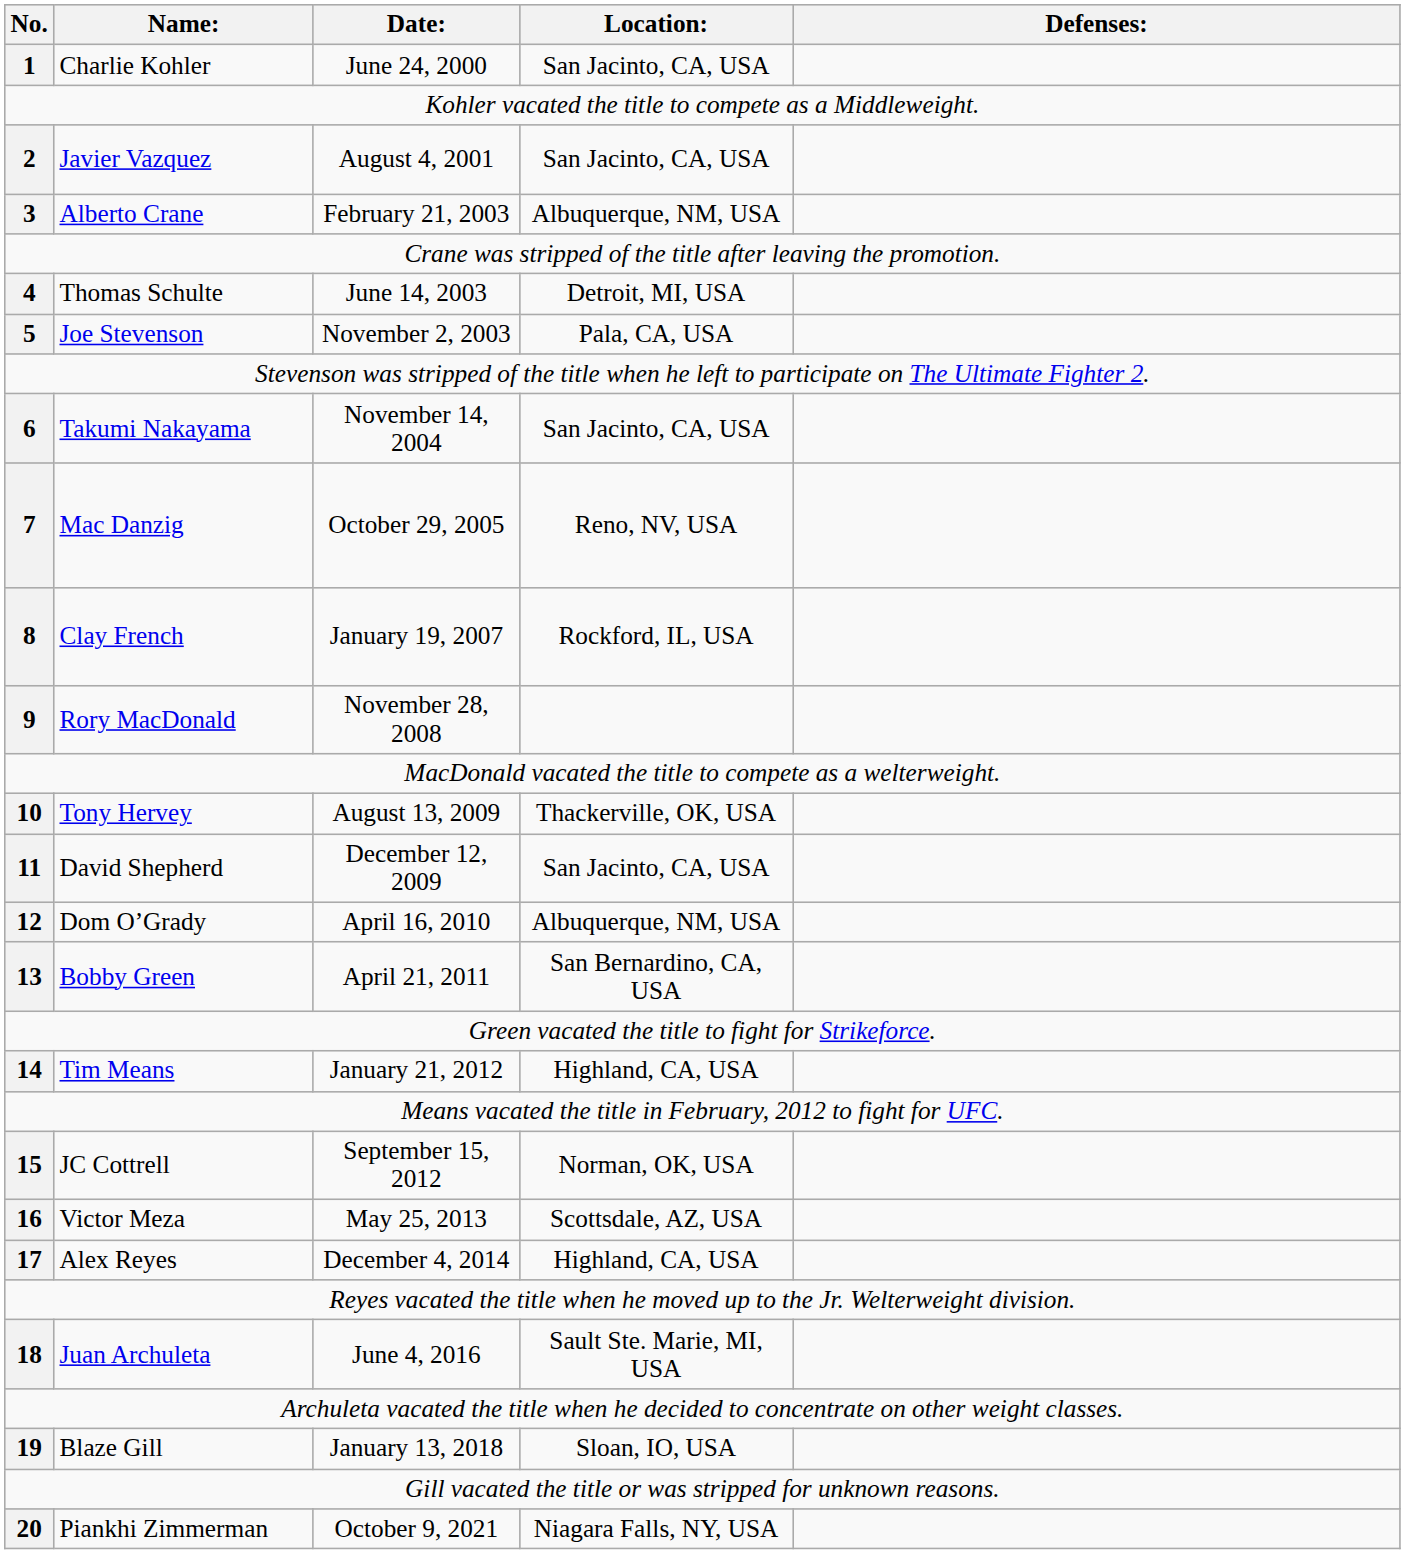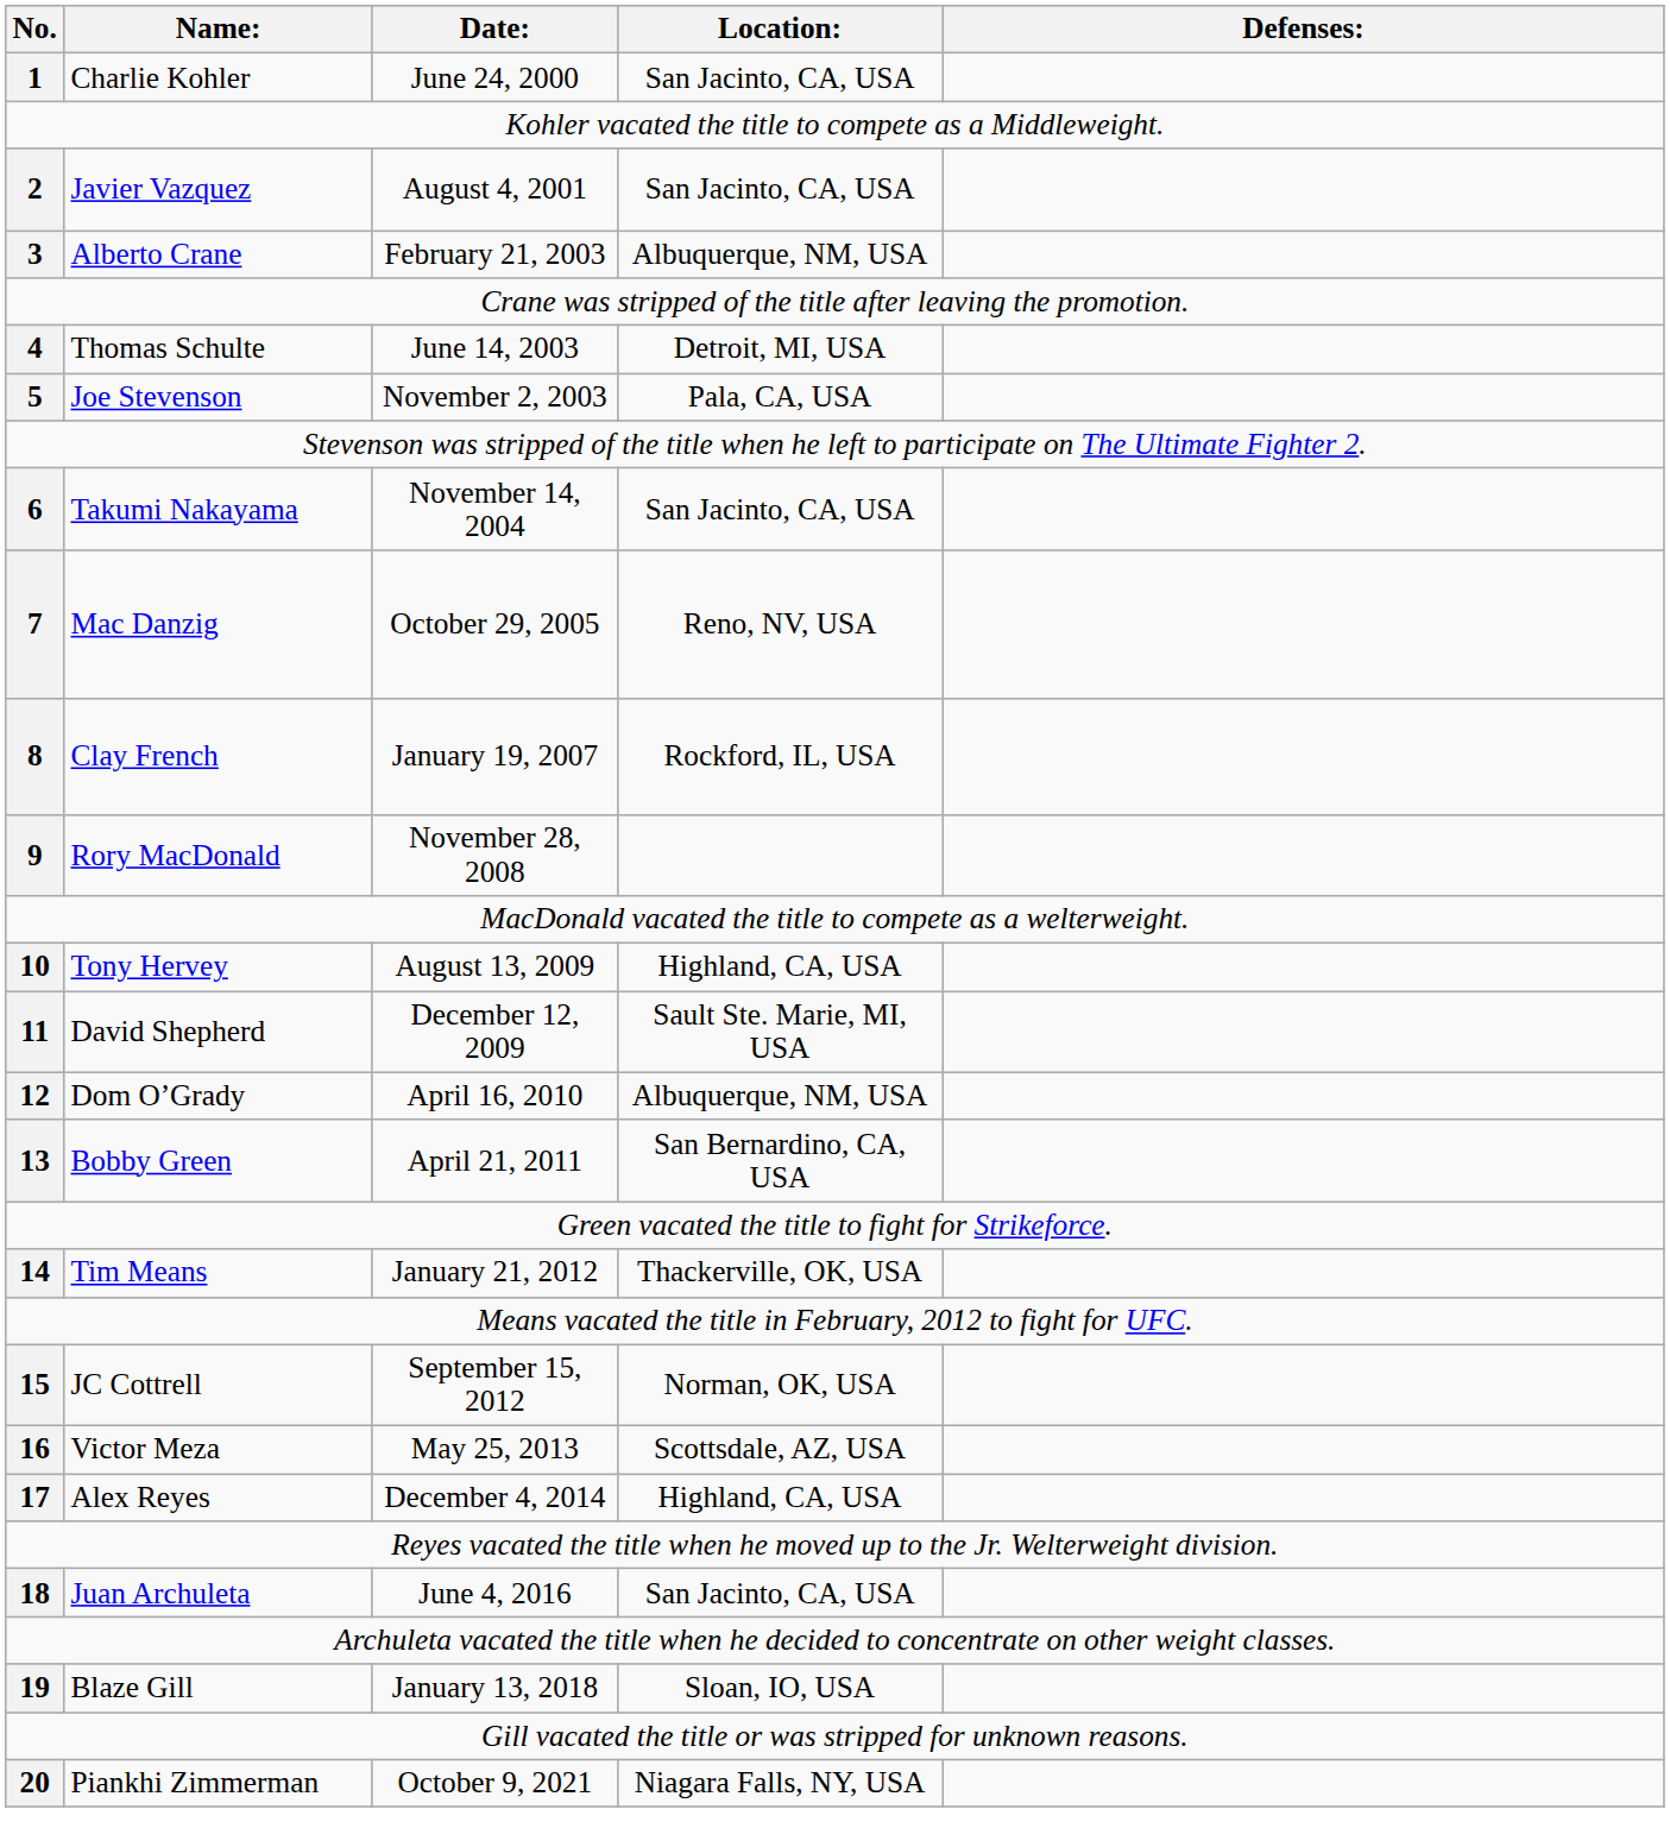Tony Hervey | Location:: Thackerville, OK, USA -> Highland, CA, USA
David Shepherd | Location:: San Jacinto, CA, USA -> Sault Ste. Marie, MI, USA
Tim Means | Location:: Highland, CA, USA -> Thackerville, OK, USA
Juan Archuleta | Location:: Sault Ste. Marie, MI, USA -> San Jacinto, CA, USA
